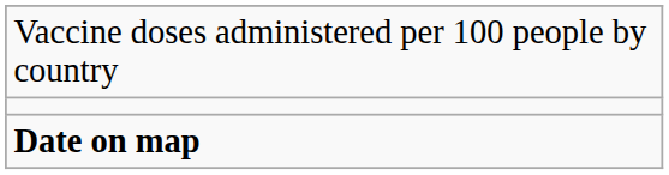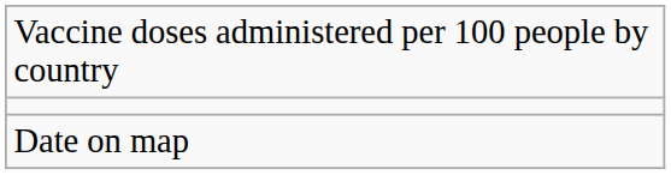row 3 | column 1: bold -> normal
